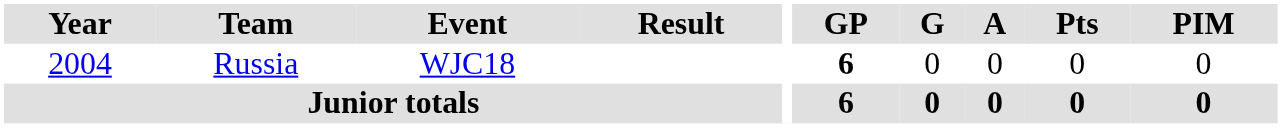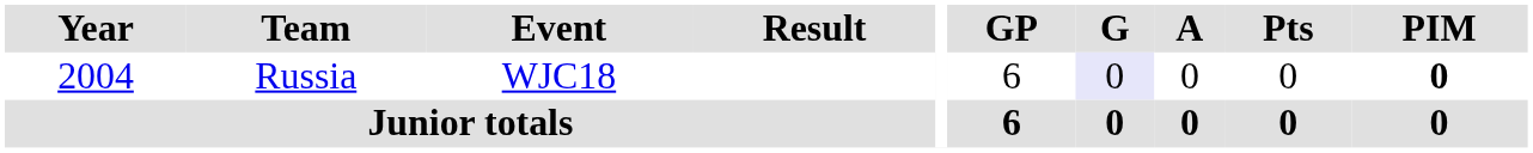Russia | GP: bold -> normal
Russia | G: no background -> lavender background
Russia | PIM: normal -> bold
